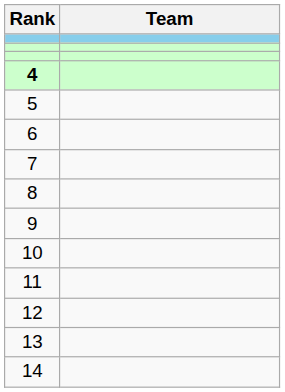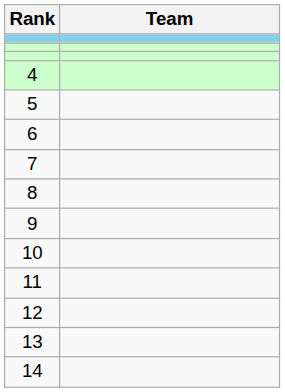row 5 | Rank: bold -> normal
